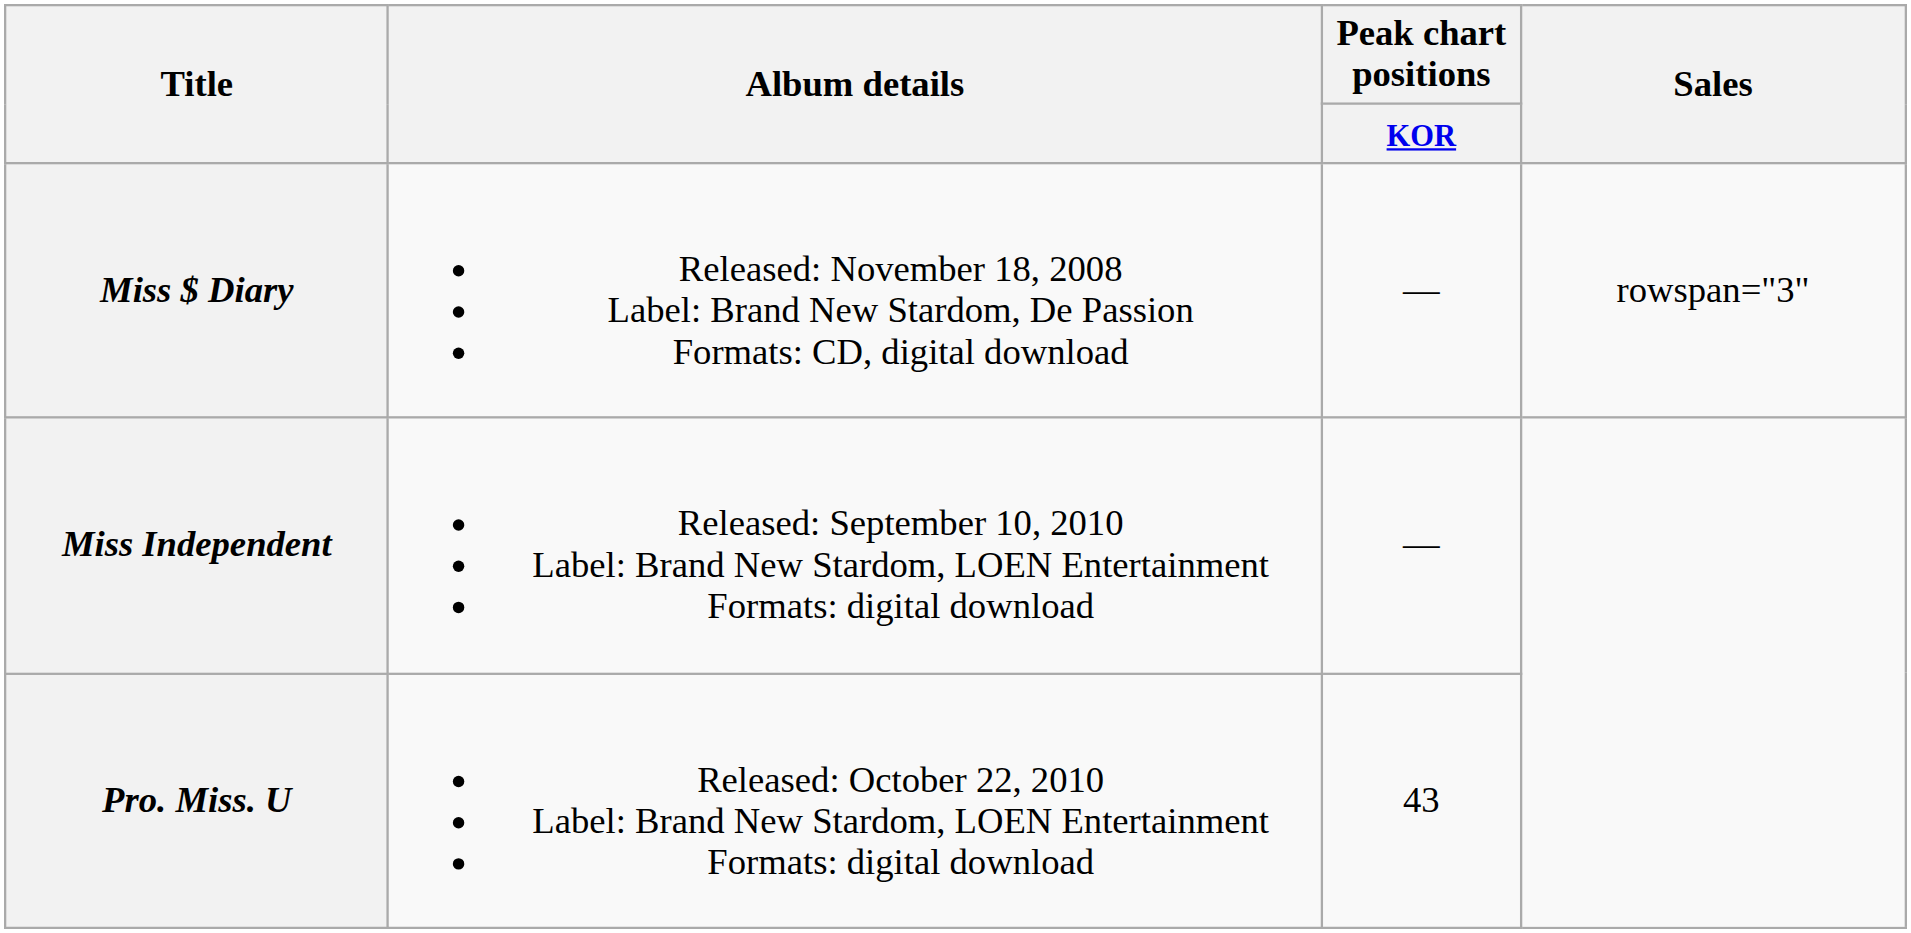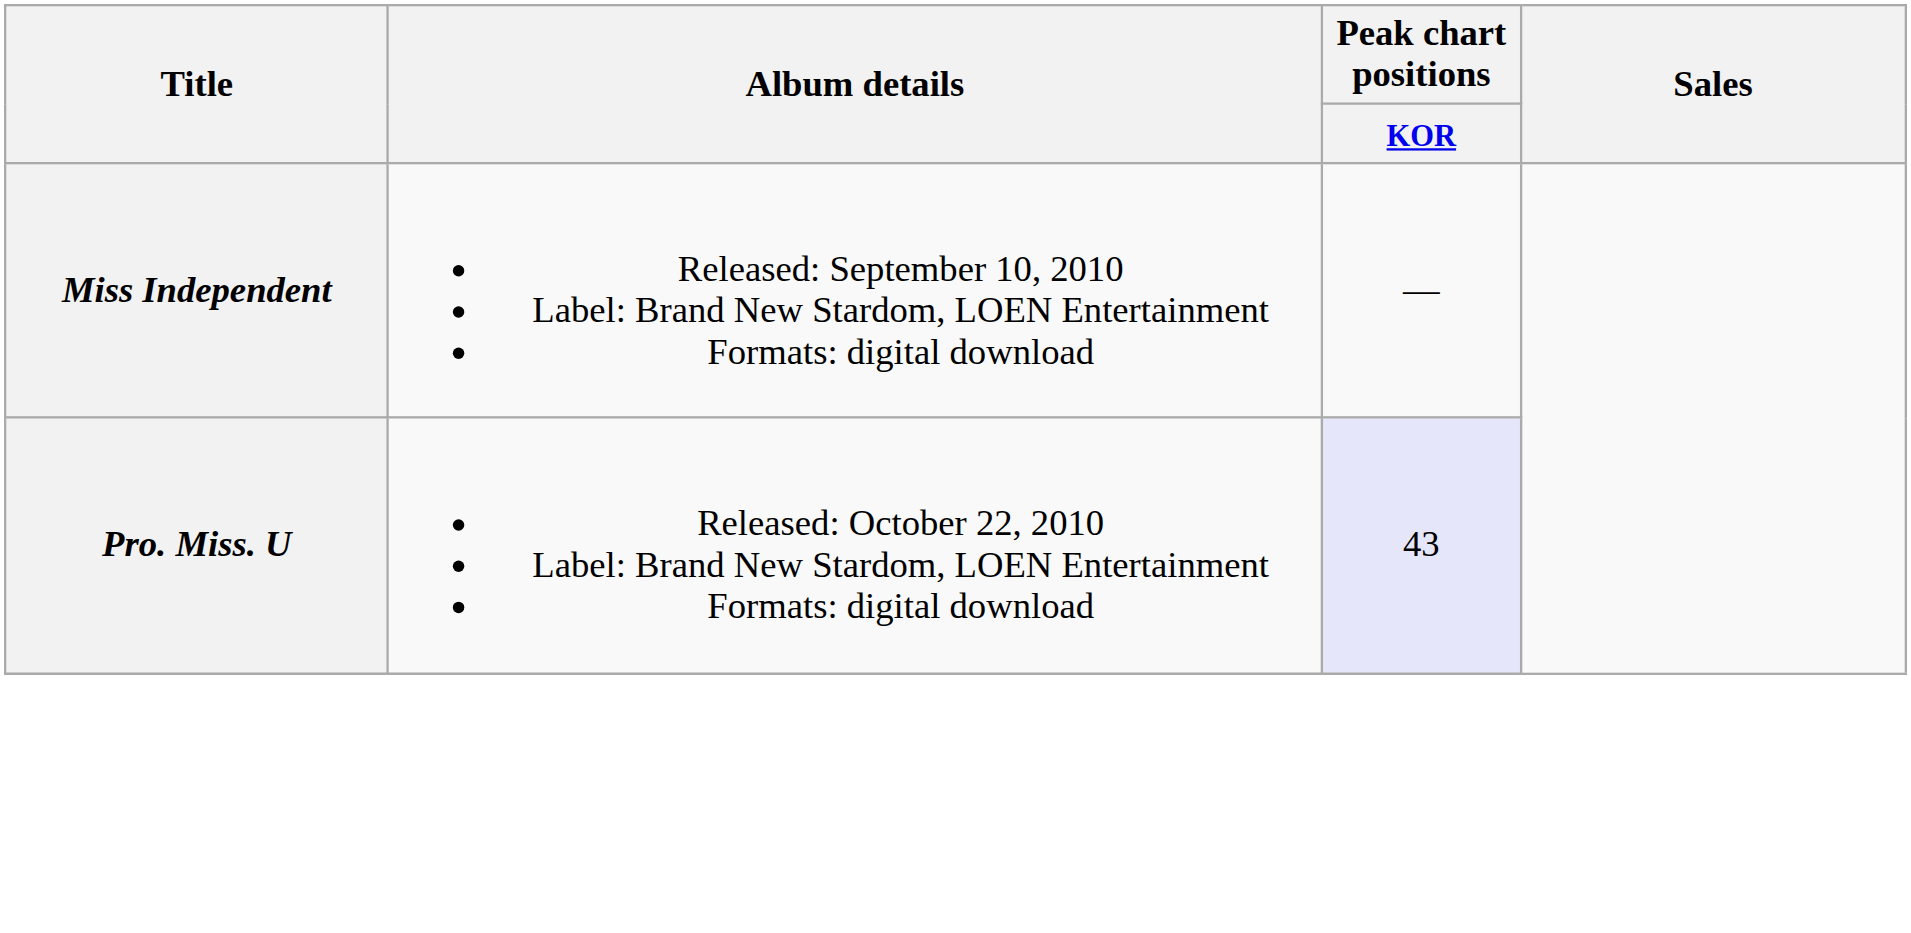- row: Miss $ Diary | Released: November 18, 2008 Label: Brand New Stardom, De Passion Formats: CD, digital download | — | rowspan="3"
Pro. Miss. U | Peak chart positions / KOR: no background -> lavender background
